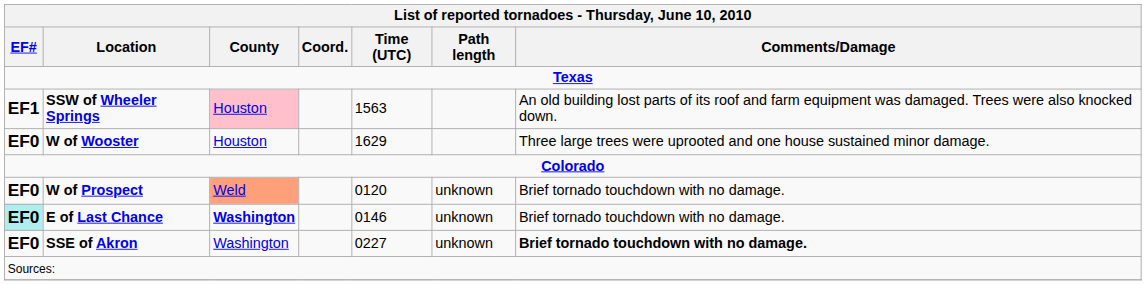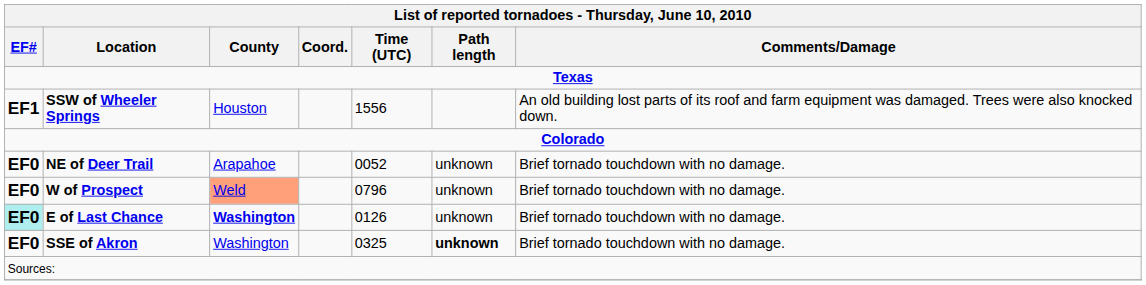SSW of Wheeler Springs | County: pink background -> no background
SSW of Wheeler Springs | Time (UTC): 1563 -> 1556
- row: EF0 | W of Wooster | Houston | 1629 | Three large trees were uprooted and one house sustained minor damage.
+ row: EF0 | NE of Deer Trail | Arapahoe | 0052 | unknown | Brief tornado touchdown with no damage.
W of Prospect | Time (UTC): 0120 -> 0796
E of Last Chance | Time (UTC): 0146 -> 0126
SSE of Akron | Time (UTC): 0227 -> 0325
SSE of Akron | Path length: normal -> bold
SSE of Akron | Comments/Damage: bold -> normal
